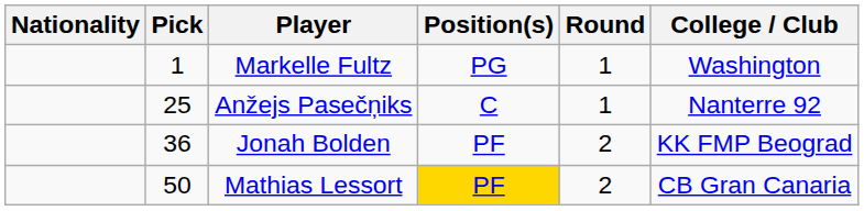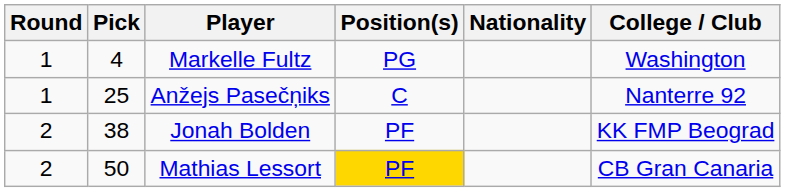columns swapped: Round <-> Nationality
Markelle Fultz | Pick: 1 -> 4
Jonah Bolden | Pick: 36 -> 38
